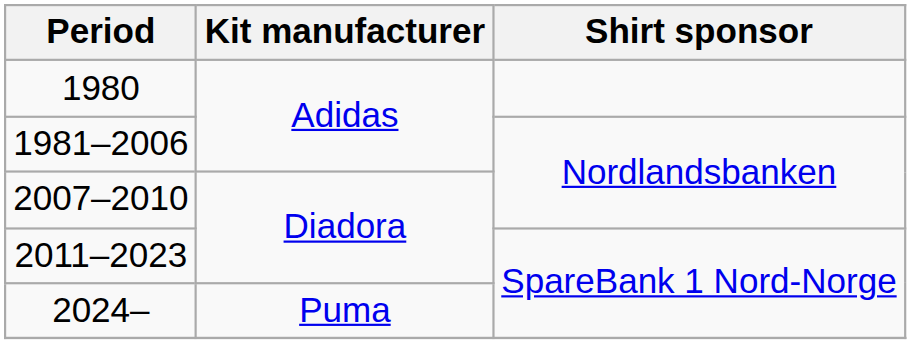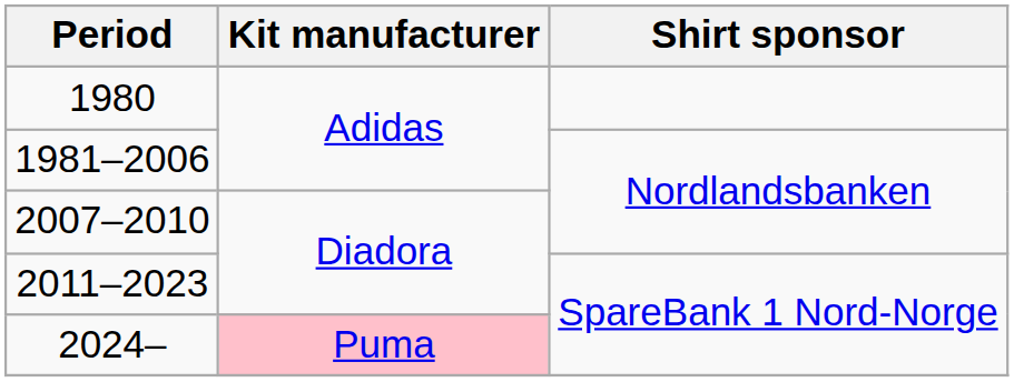2024– | Kit manufacturer: no background -> pink background
